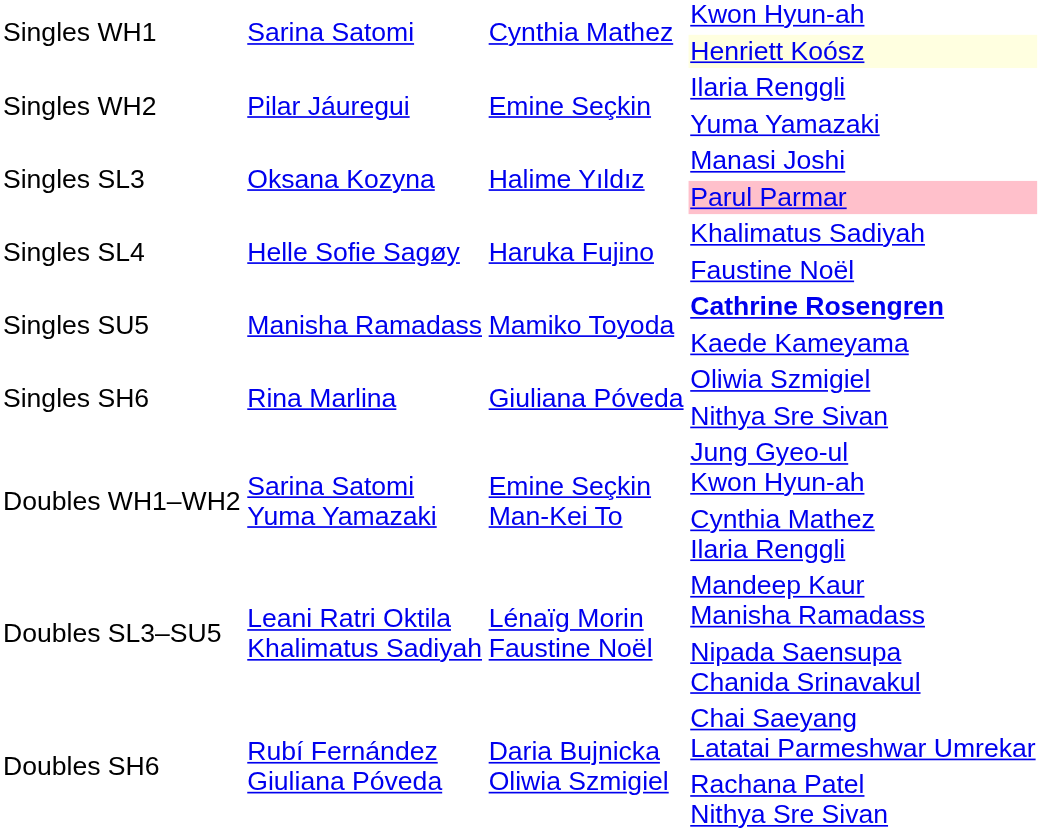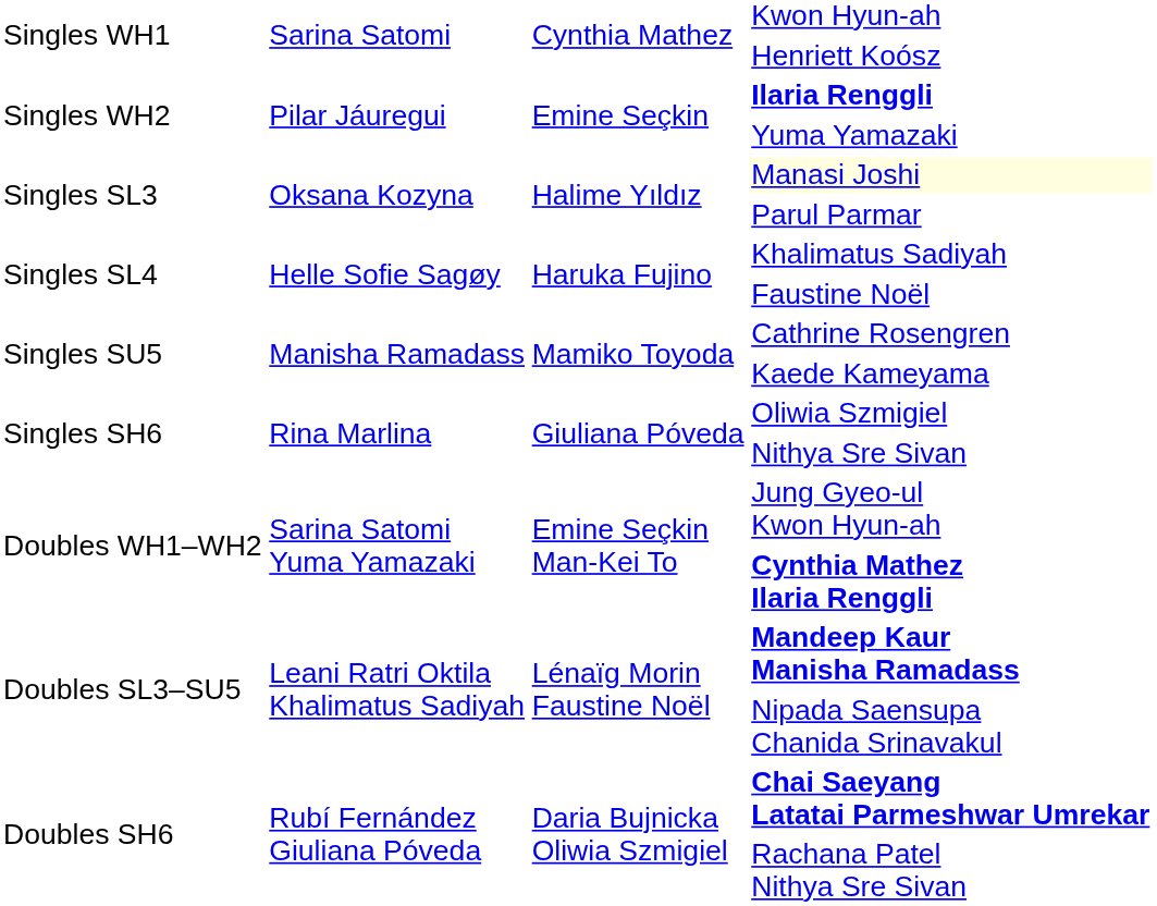Henriett Koósz | column 4: lightyellow background -> no background
Ilaria Renggli | column 4: normal -> bold
Manasi Joshi | column 4: no background -> lightyellow background
Parul Parmar | column 4: pink background -> no background
Cathrine Rosengren | column 4: bold -> normal
Cynthia Mathez Ilaria Renggli | column 4: normal -> bold
Mandeep Kaur Manisha Ramadass | column 4: normal -> bold
Chai Saeyang Latatai Parmeshwar Umrekar | column 4: normal -> bold
